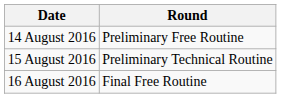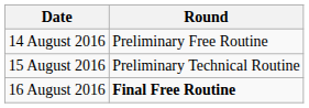16 August 2016 | Round: normal -> bold
